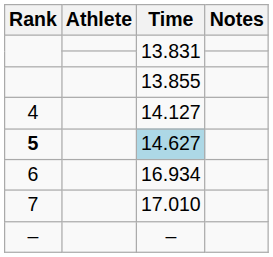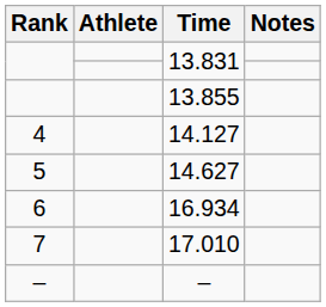14.627 | Rank: bold -> normal
14.627 | Time: lightblue background -> no background
